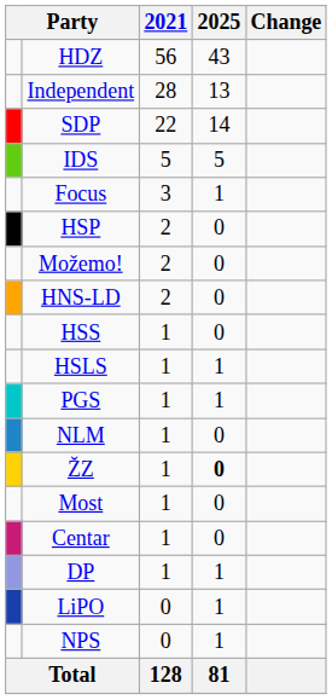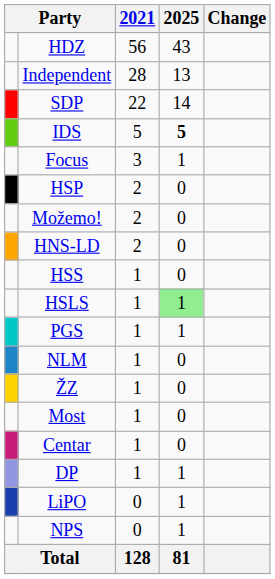IDS | 2025: normal -> bold
HSLS | 2025: no background -> lightgreen background
ŽZ | 2025: bold -> normal
